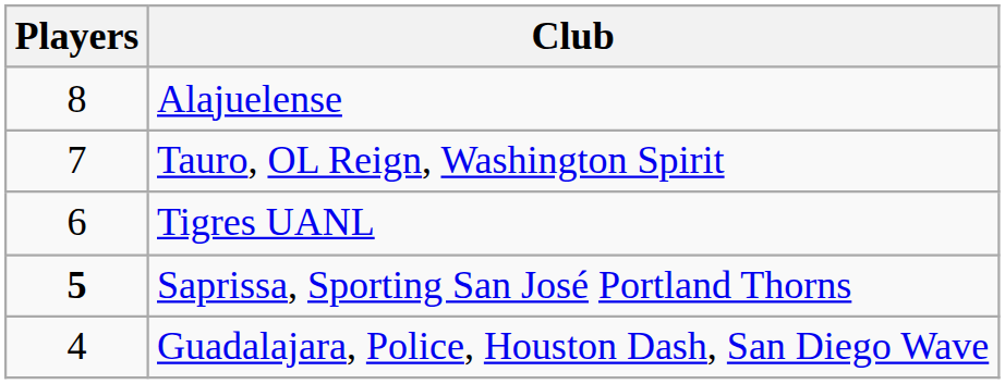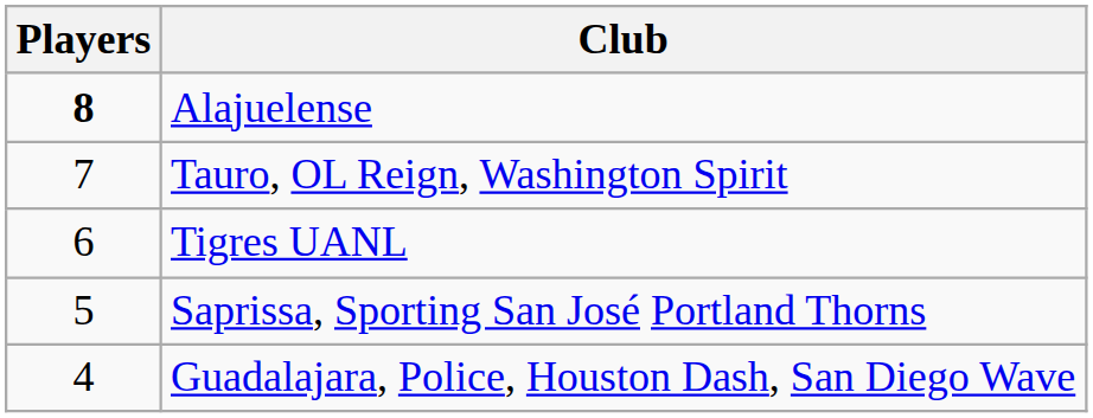Alajuelense | Players: normal -> bold
Saprissa, Sporting San José Portland Thorns | Players: bold -> normal
